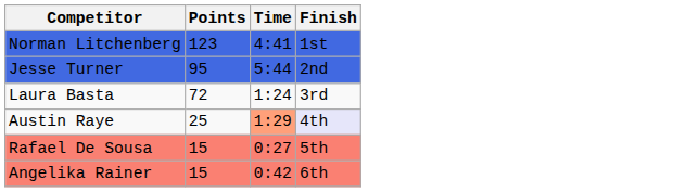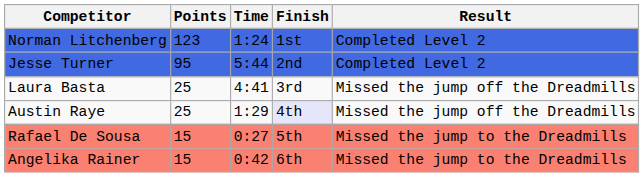+ column: Result | Completed Level 2 | Completed Level 2 | Missed the jump off the Dreadmills | Missed the jump off the Dreadmills | Missed the jump to the Dreadmills | Missed the jump to the Dreadmills
Norman Litchenberg | Time: 4:41 -> 1:24
Laura Basta | Points: 72 -> 25
Laura Basta | Time: 1:24 -> 4:41
Austin Raye | Time: lightsalmon background -> no background
